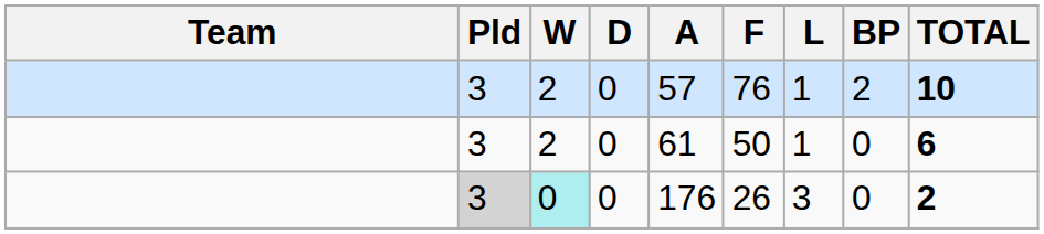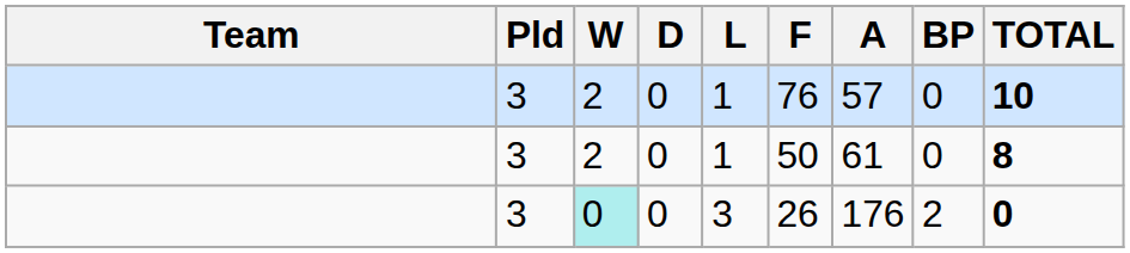columns swapped: L <-> A
row 2 | BP: 2 -> 0
row 3 | TOTAL: 6 -> 8
row 4 | Pld: lightgrey background -> no background
row 4 | BP: 0 -> 2
row 4 | TOTAL: 2 -> 0
